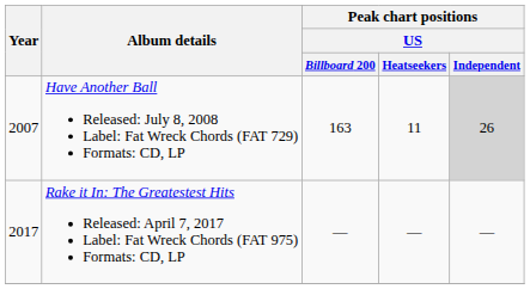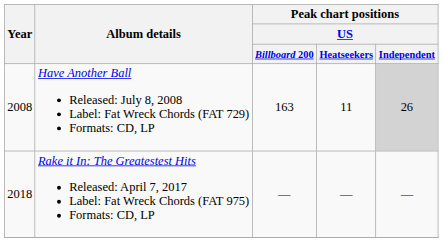row 4 | Year: 2007 -> 2008
row 5 | Year: 2017 -> 2018
